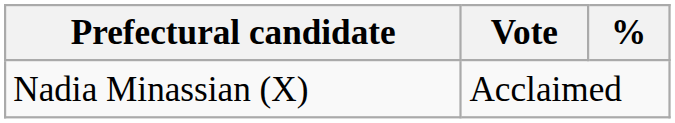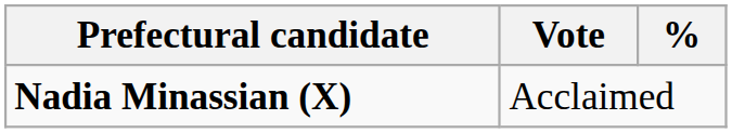Nadia Minassian (X) | Prefectural candidate: normal -> bold
